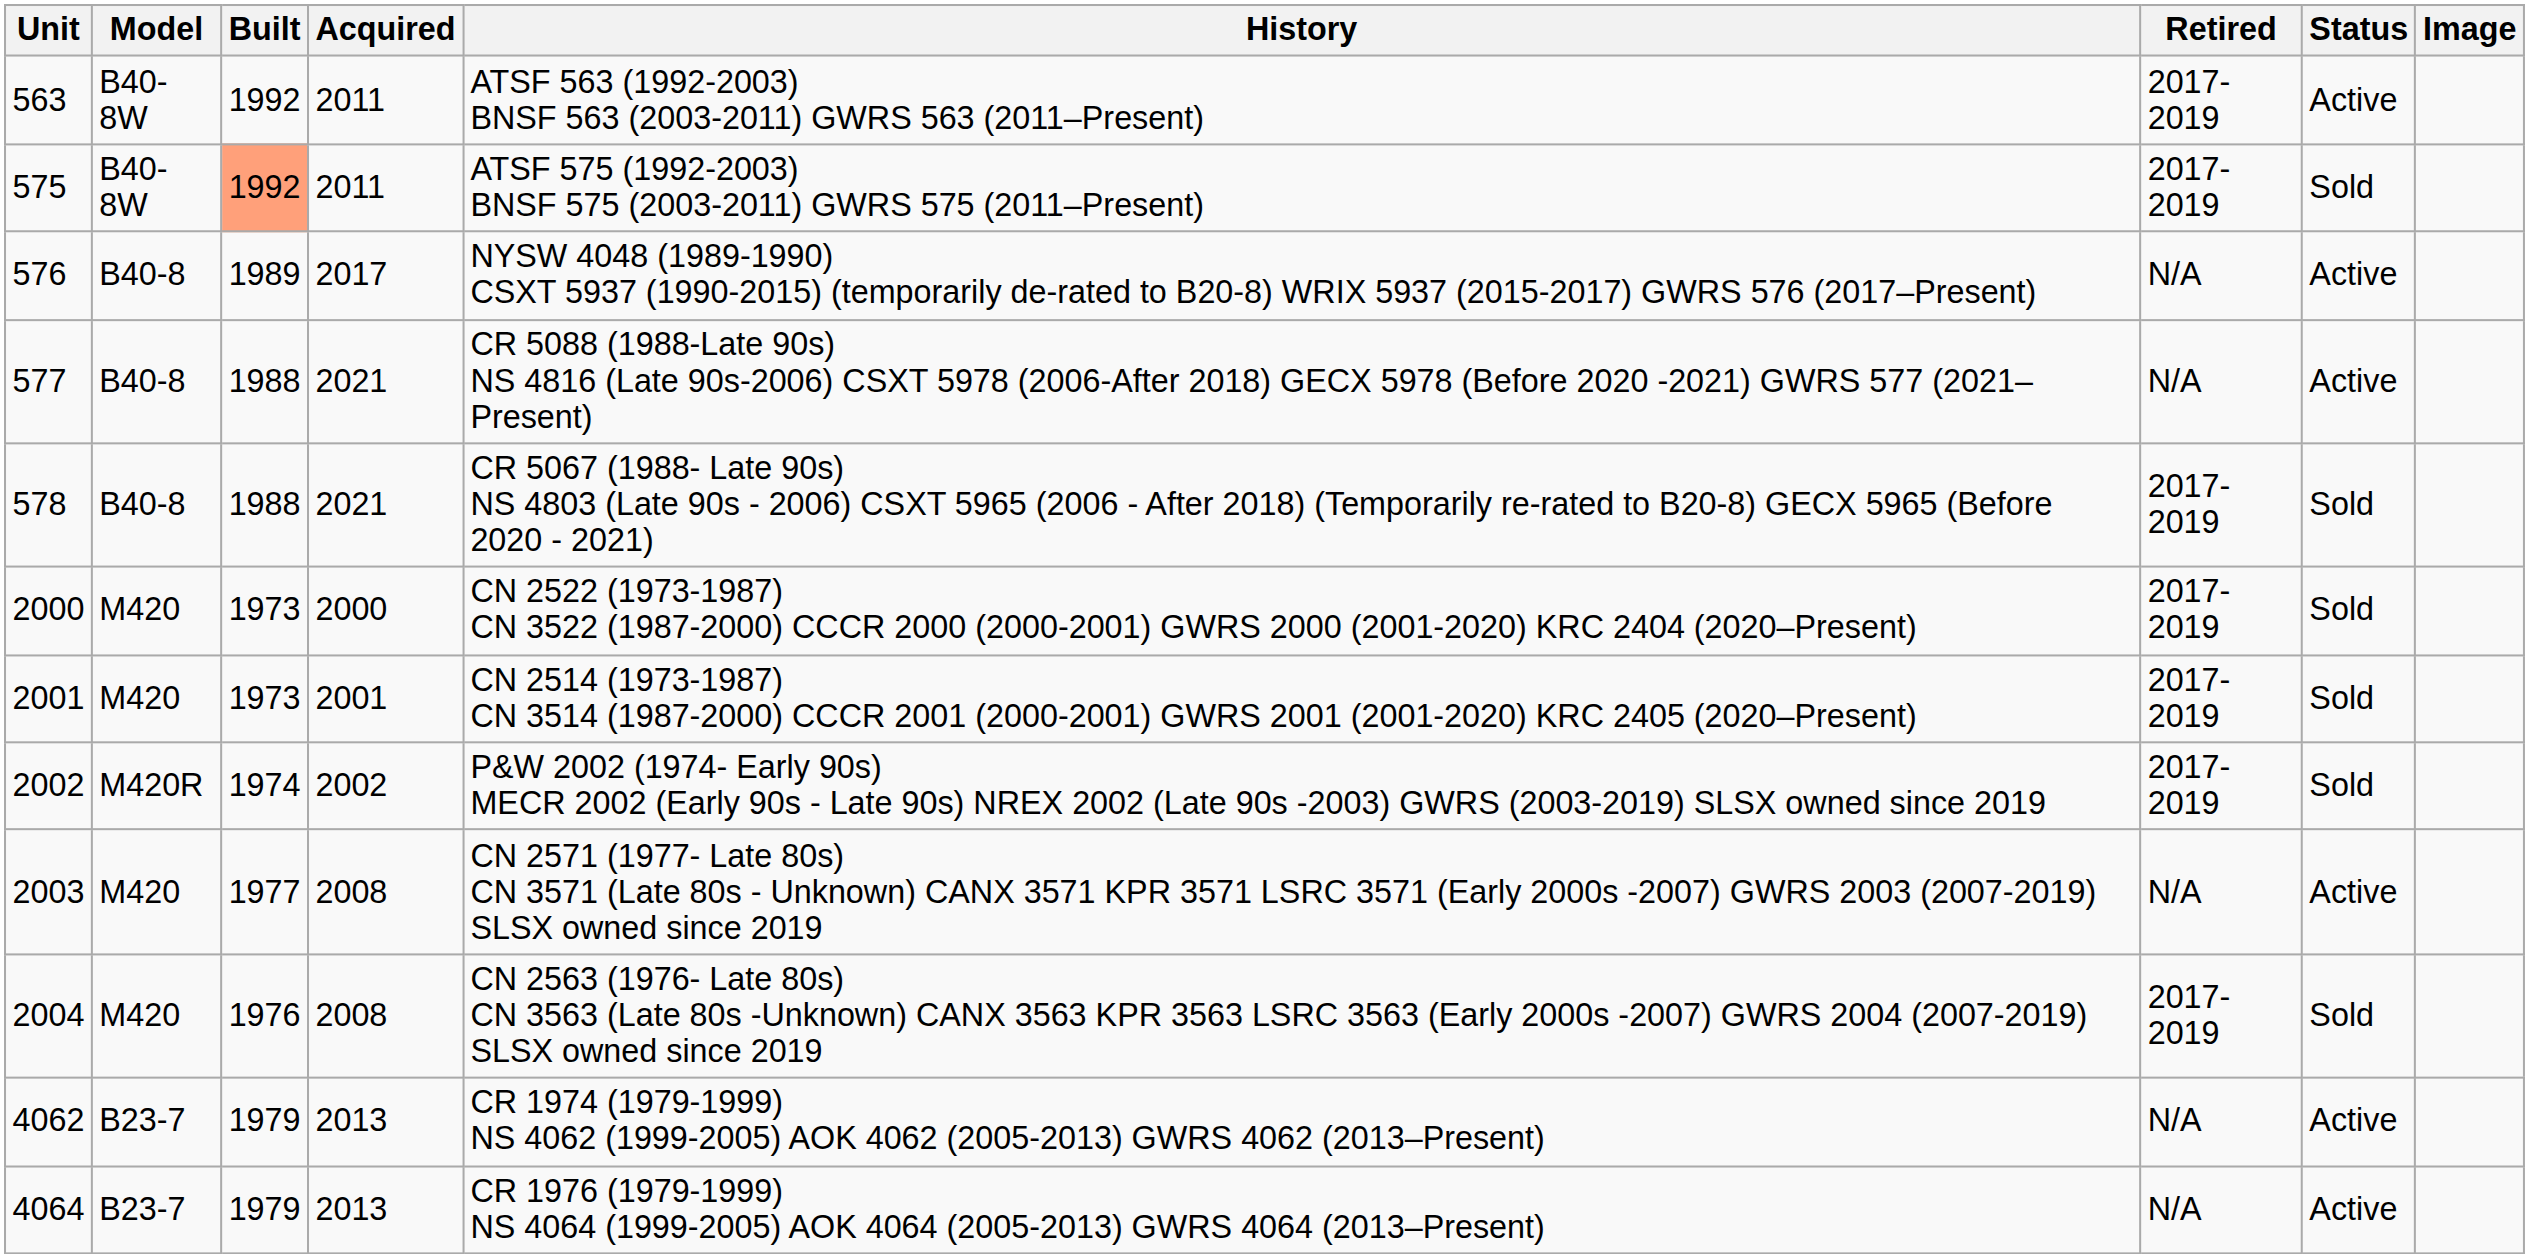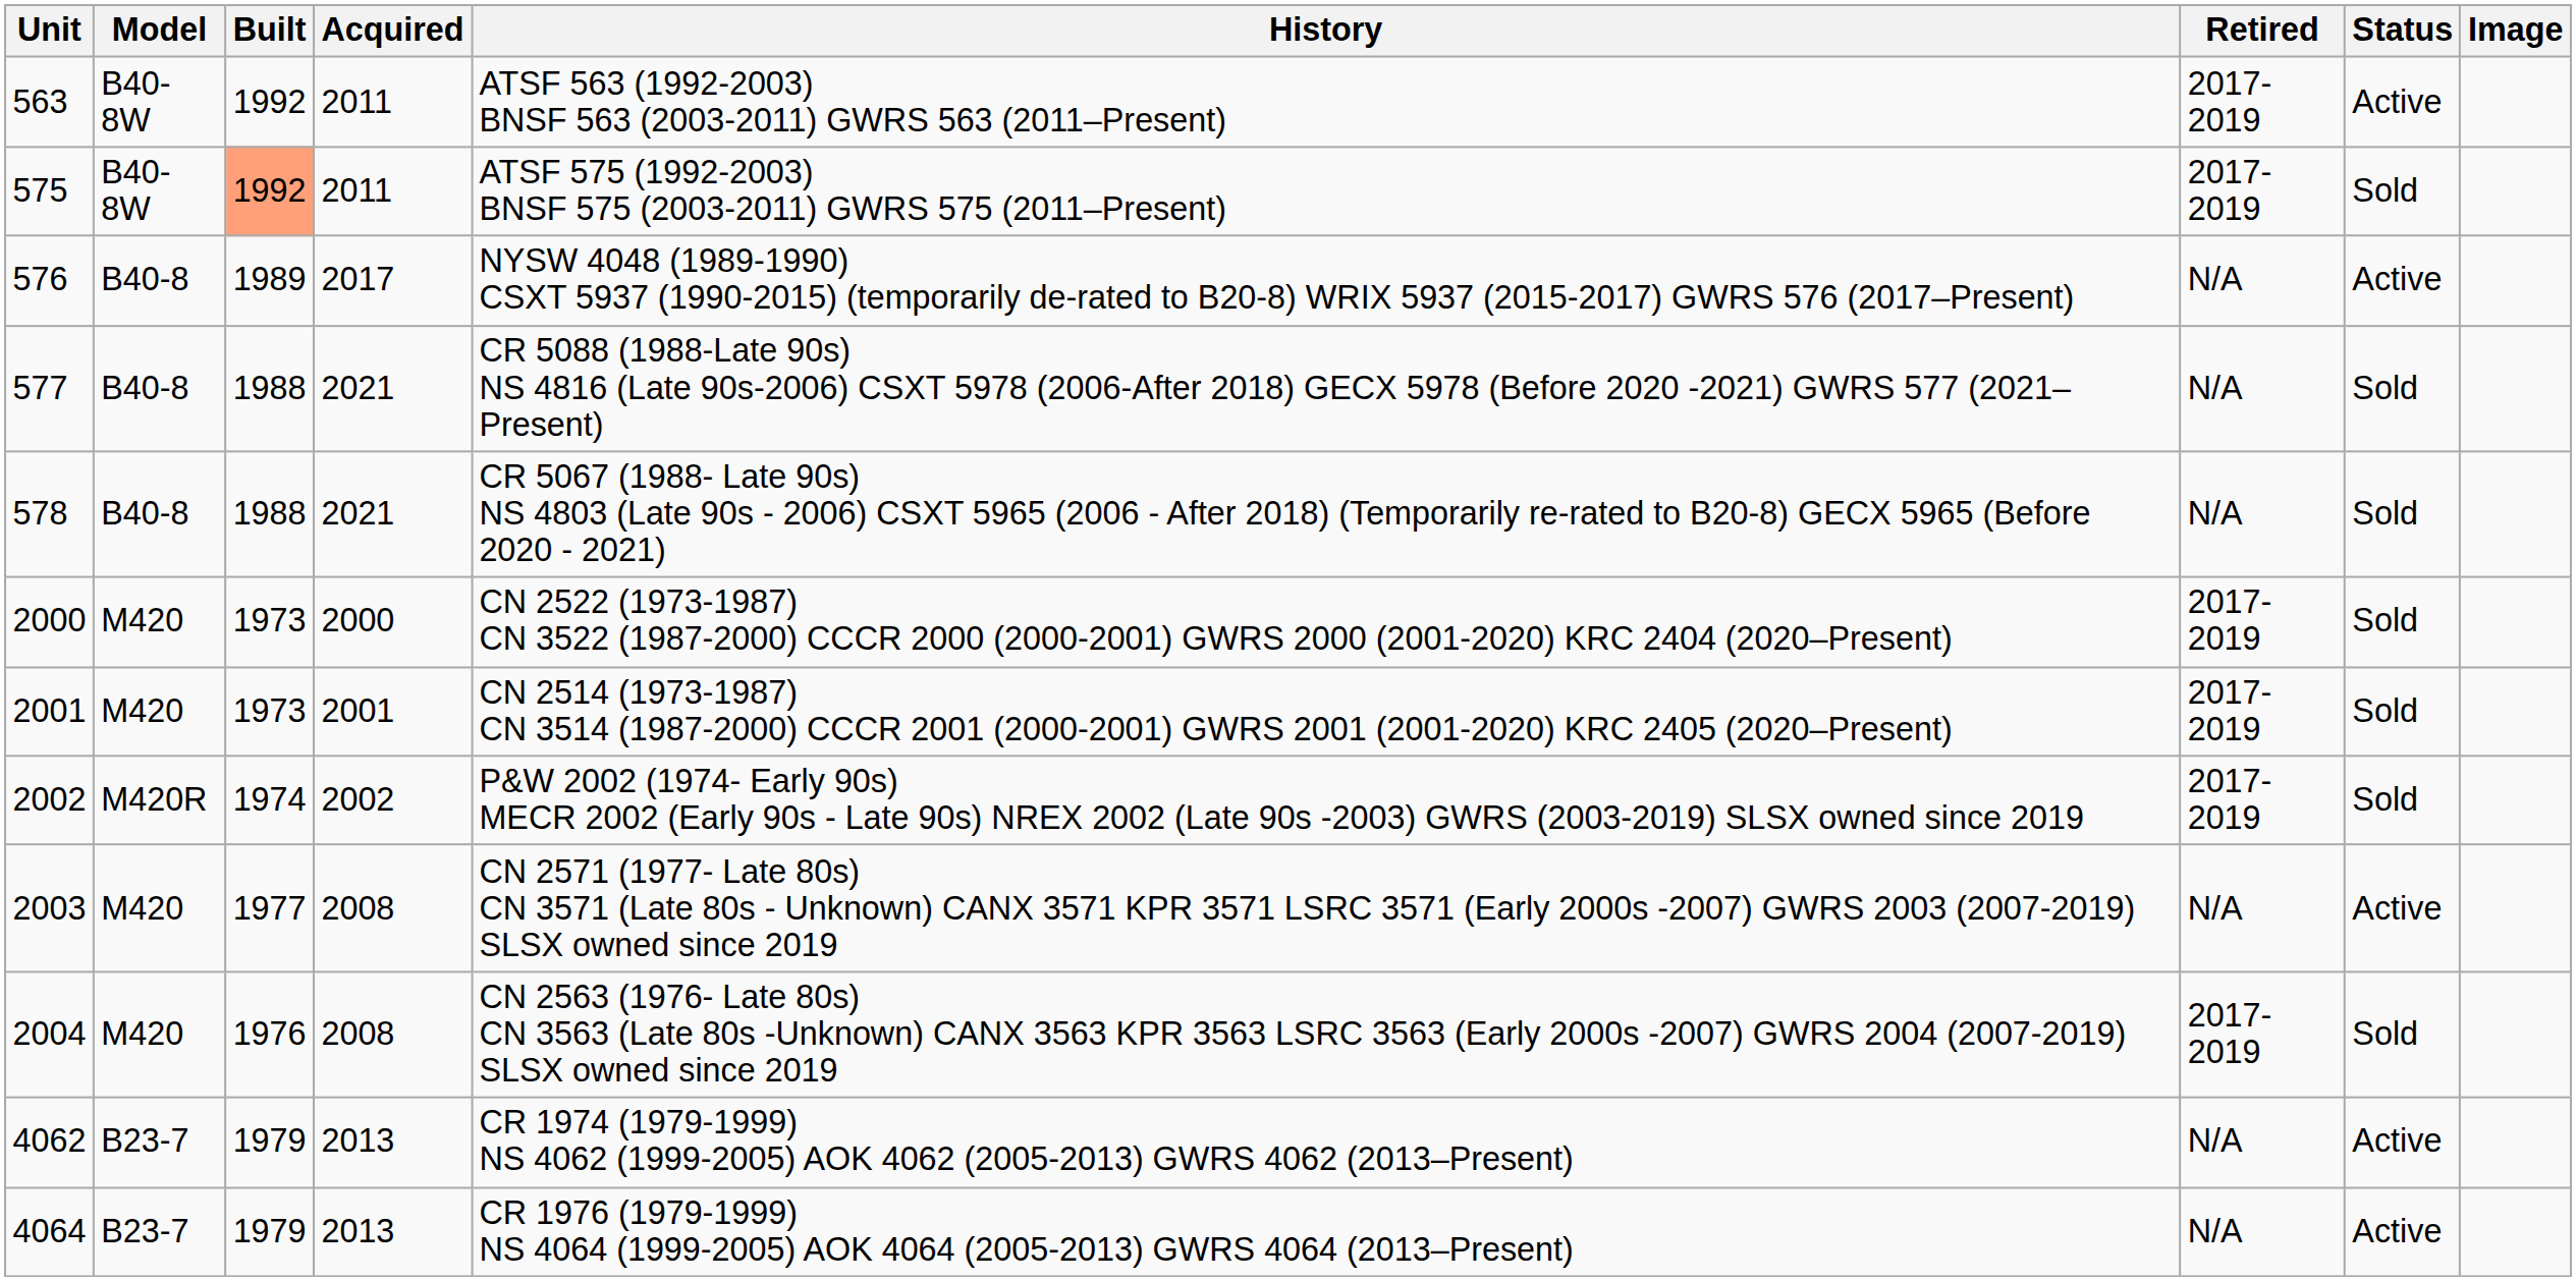577 | Status: Active -> Sold
578 | Retired: 2017-2019 -> N/A
